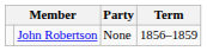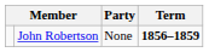John Robertson | Term: normal -> bold
